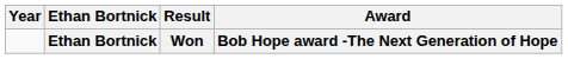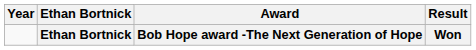columns swapped: Award <-> Result
